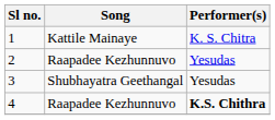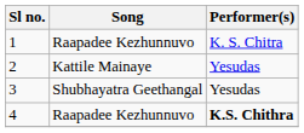1 | Song: Kattile Mainaye -> Raapadee Kezhunnuvo
2 | Song: Raapadee Kezhunnuvo -> Kattile Mainaye
